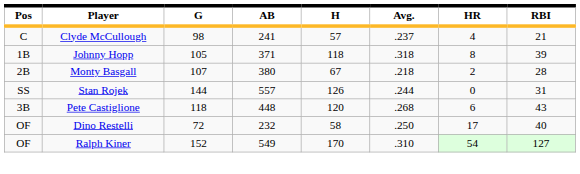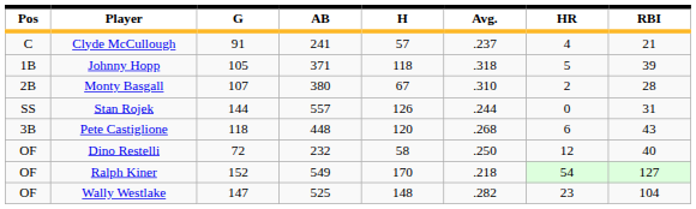Clyde McCullough | G: 98 -> 91
Johnny Hopp | HR: 8 -> 5
Monty Basgall | Avg.: .218 -> .310
Dino Restelli | HR: 17 -> 12
Ralph Kiner | Avg.: .310 -> .218
+ row: OF | Wally Westlake | 147 | 525 | 148 | .282 | 23 | 104
